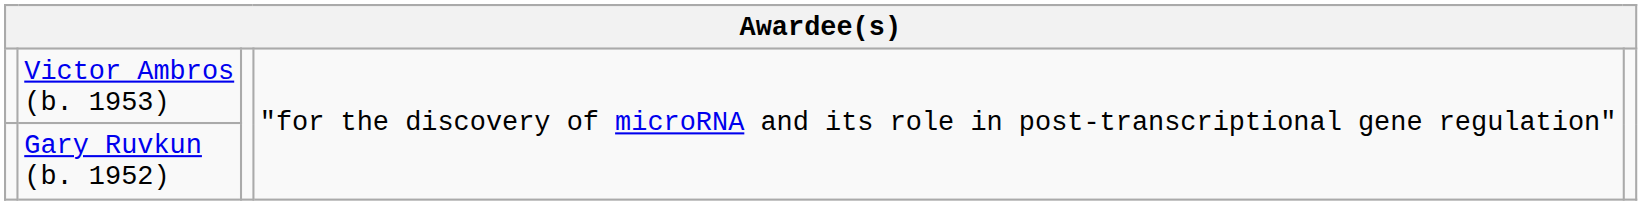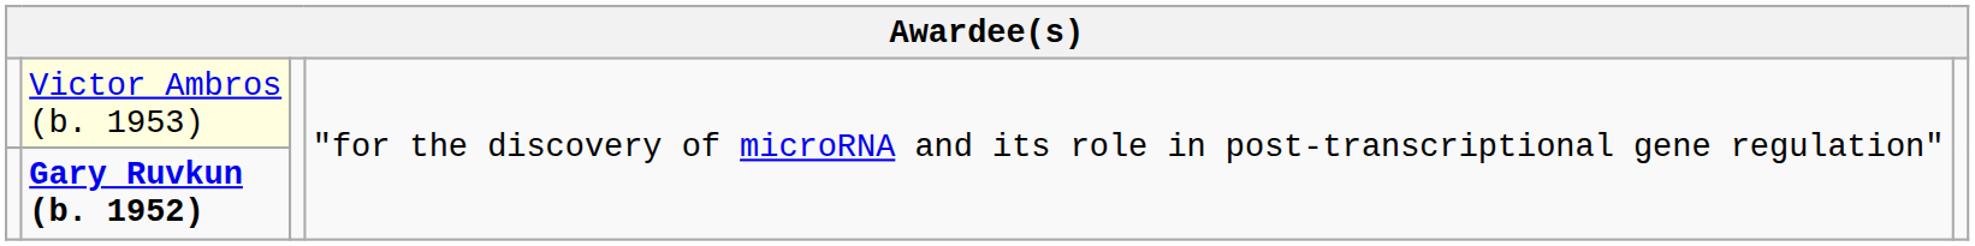Victor Ambros (b. 1953) | column 2: no background -> lightyellow background
Gary Ruvkun (b. 1952) | column 2: normal -> bold
